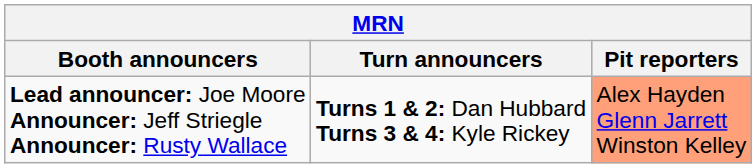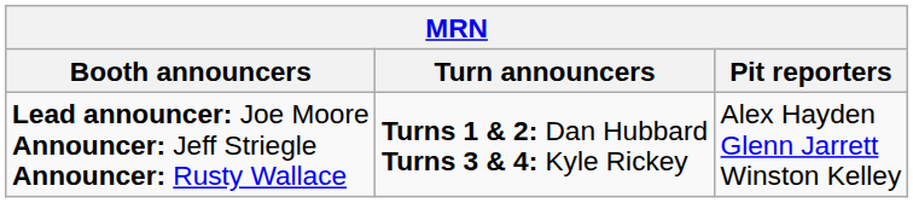row 3 | Pit reporters: lightsalmon background -> no background
